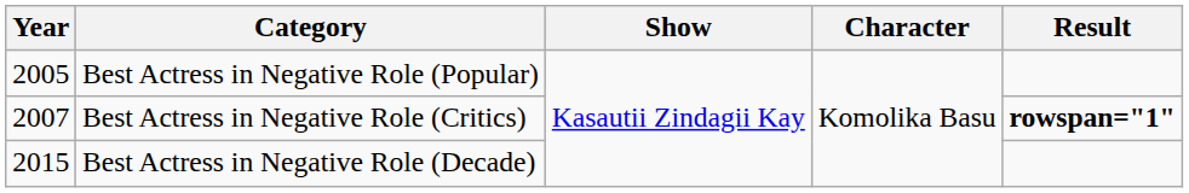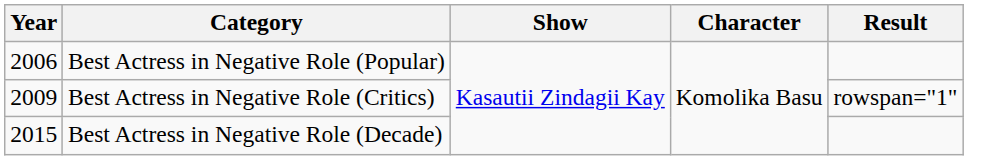Best Actress in Negative Role (Popular) | Year: 2005 -> 2006
Best Actress in Negative Role (Critics) | Year: 2007 -> 2009
Best Actress in Negative Role (Critics) | Result: bold -> normal
